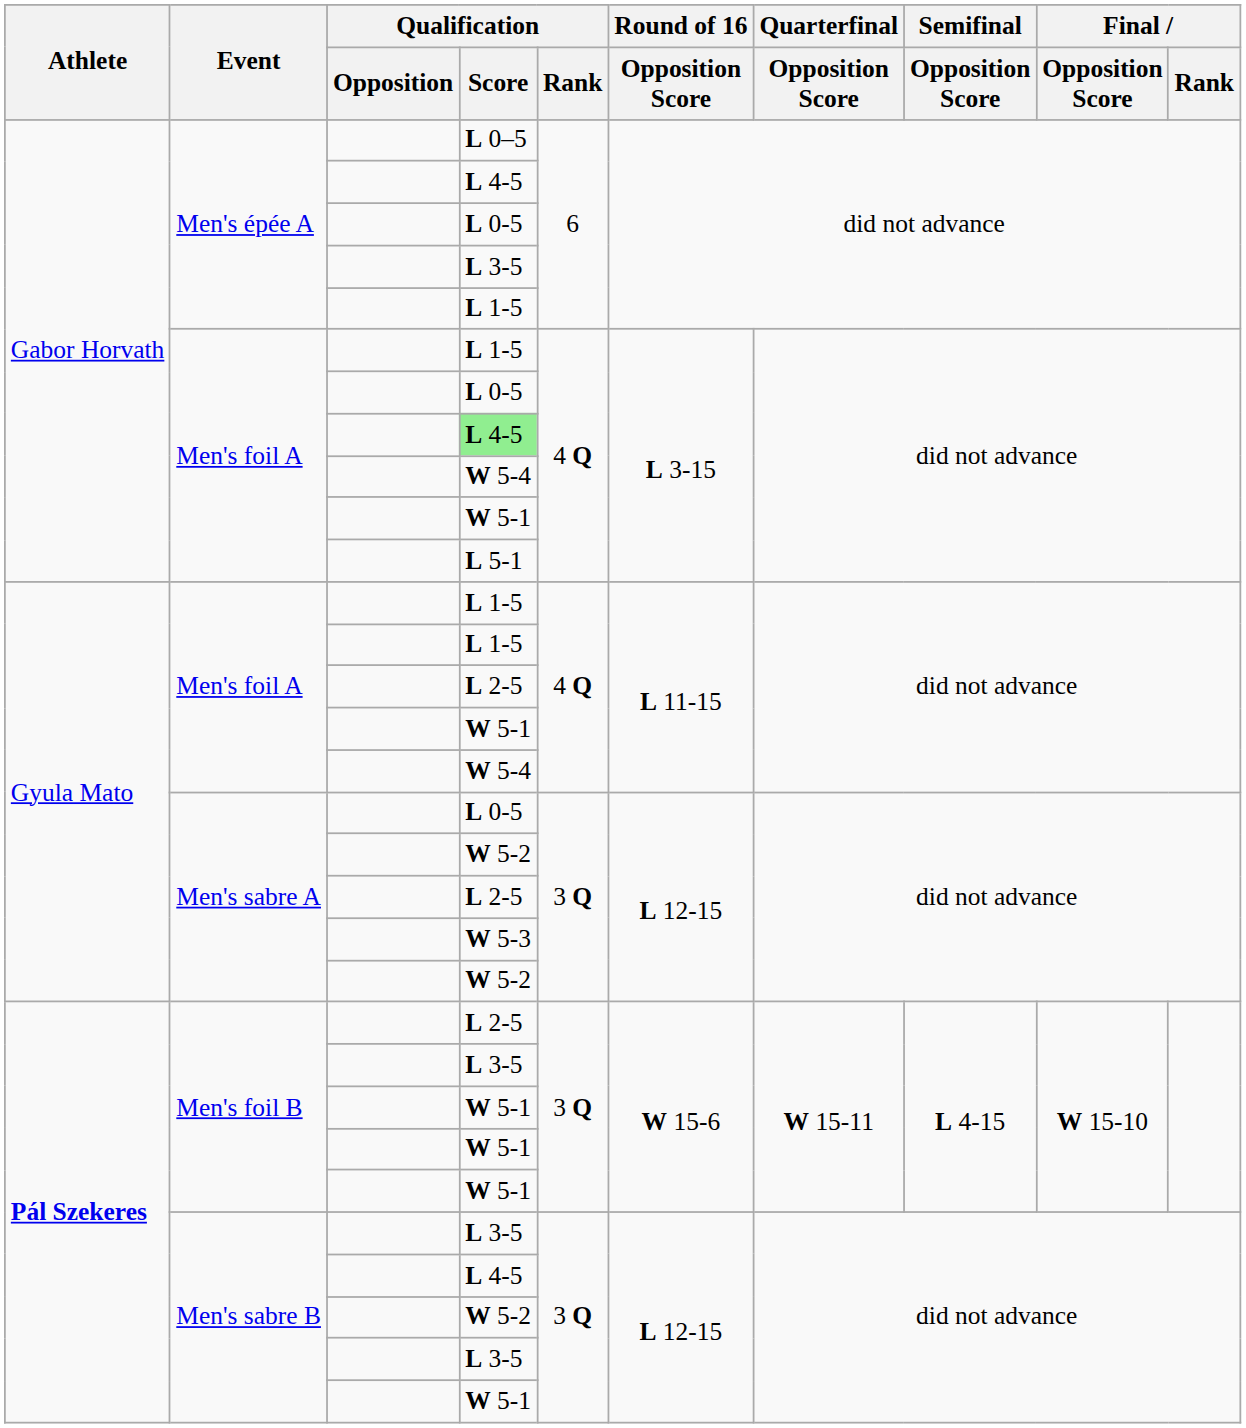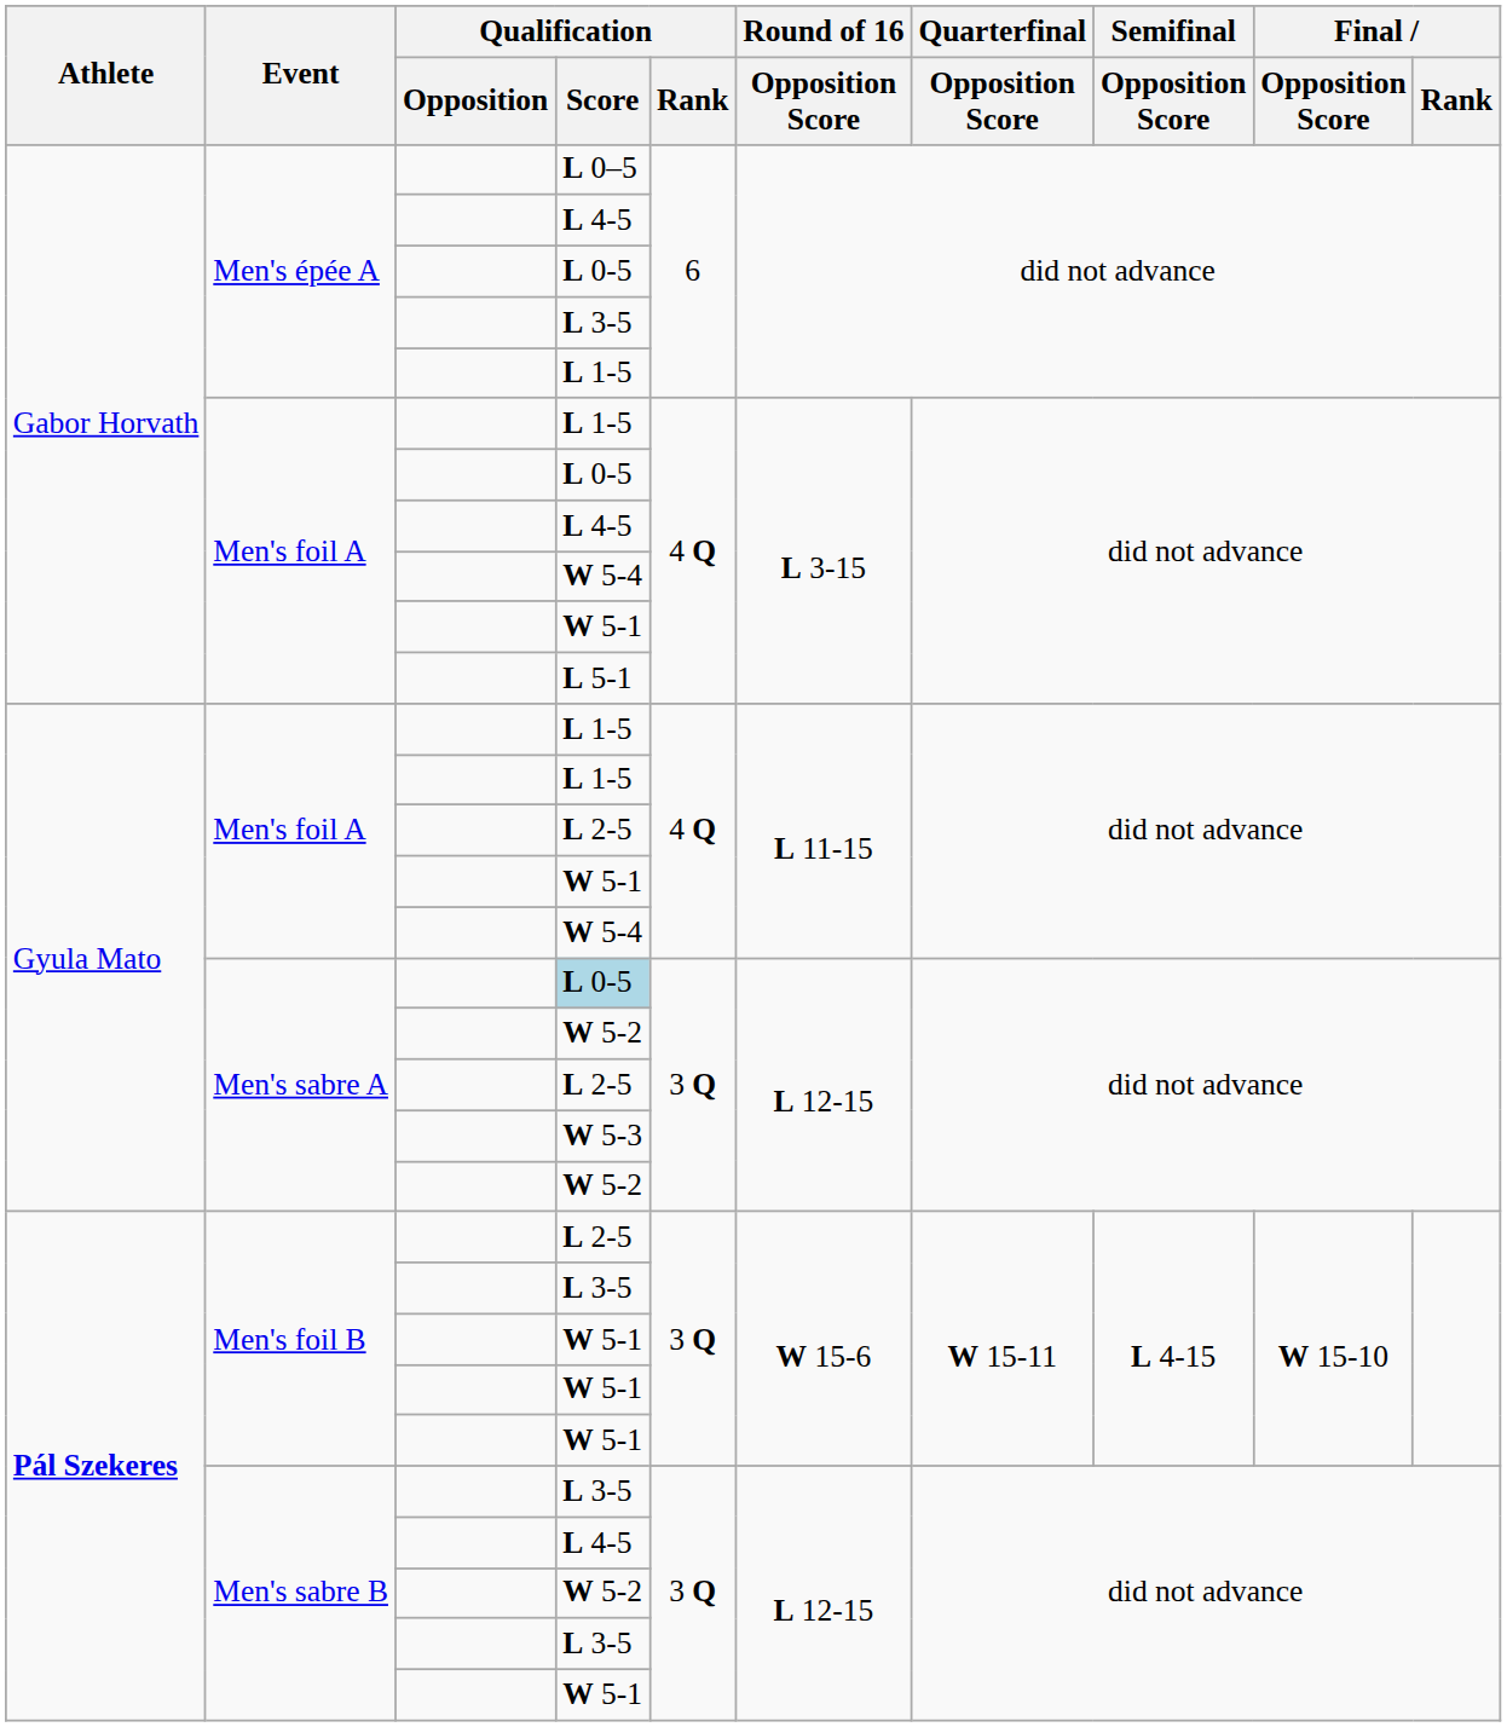Men's foil A / L 4-5 | Qualification / Score: lightgreen background -> no background
Men's sabre A / L 0-5 | Qualification / Score: no background -> lightblue background
